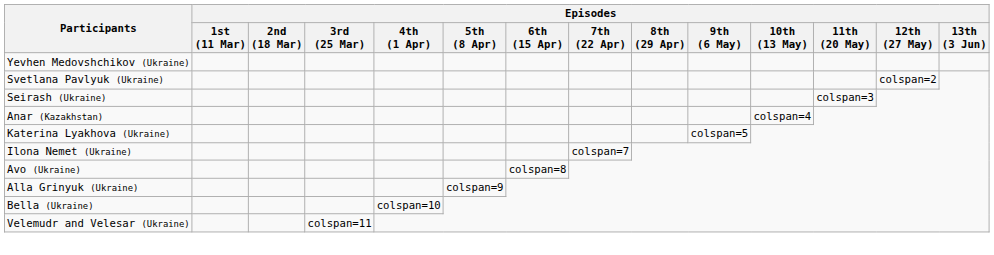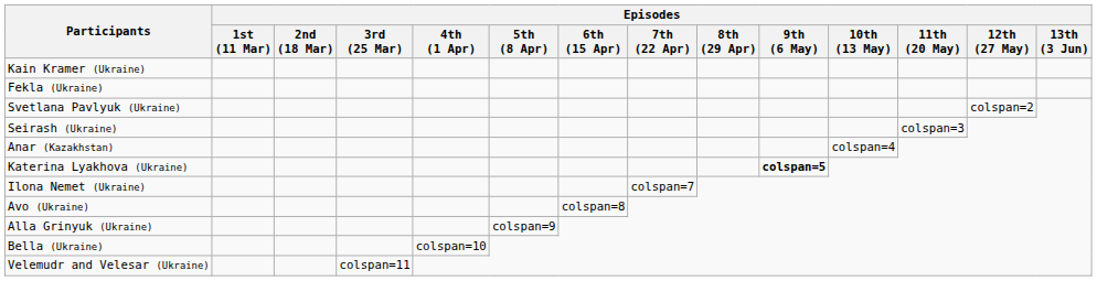+ row: Кain Kramer (Ukraine)
+ row: Fekla (Ukraine)
- row: Yevhen Medovshchikov (Ukraine)
Katerina Lyakhova (Ukraine) | Episodes / 9th (6 May): normal -> bold
